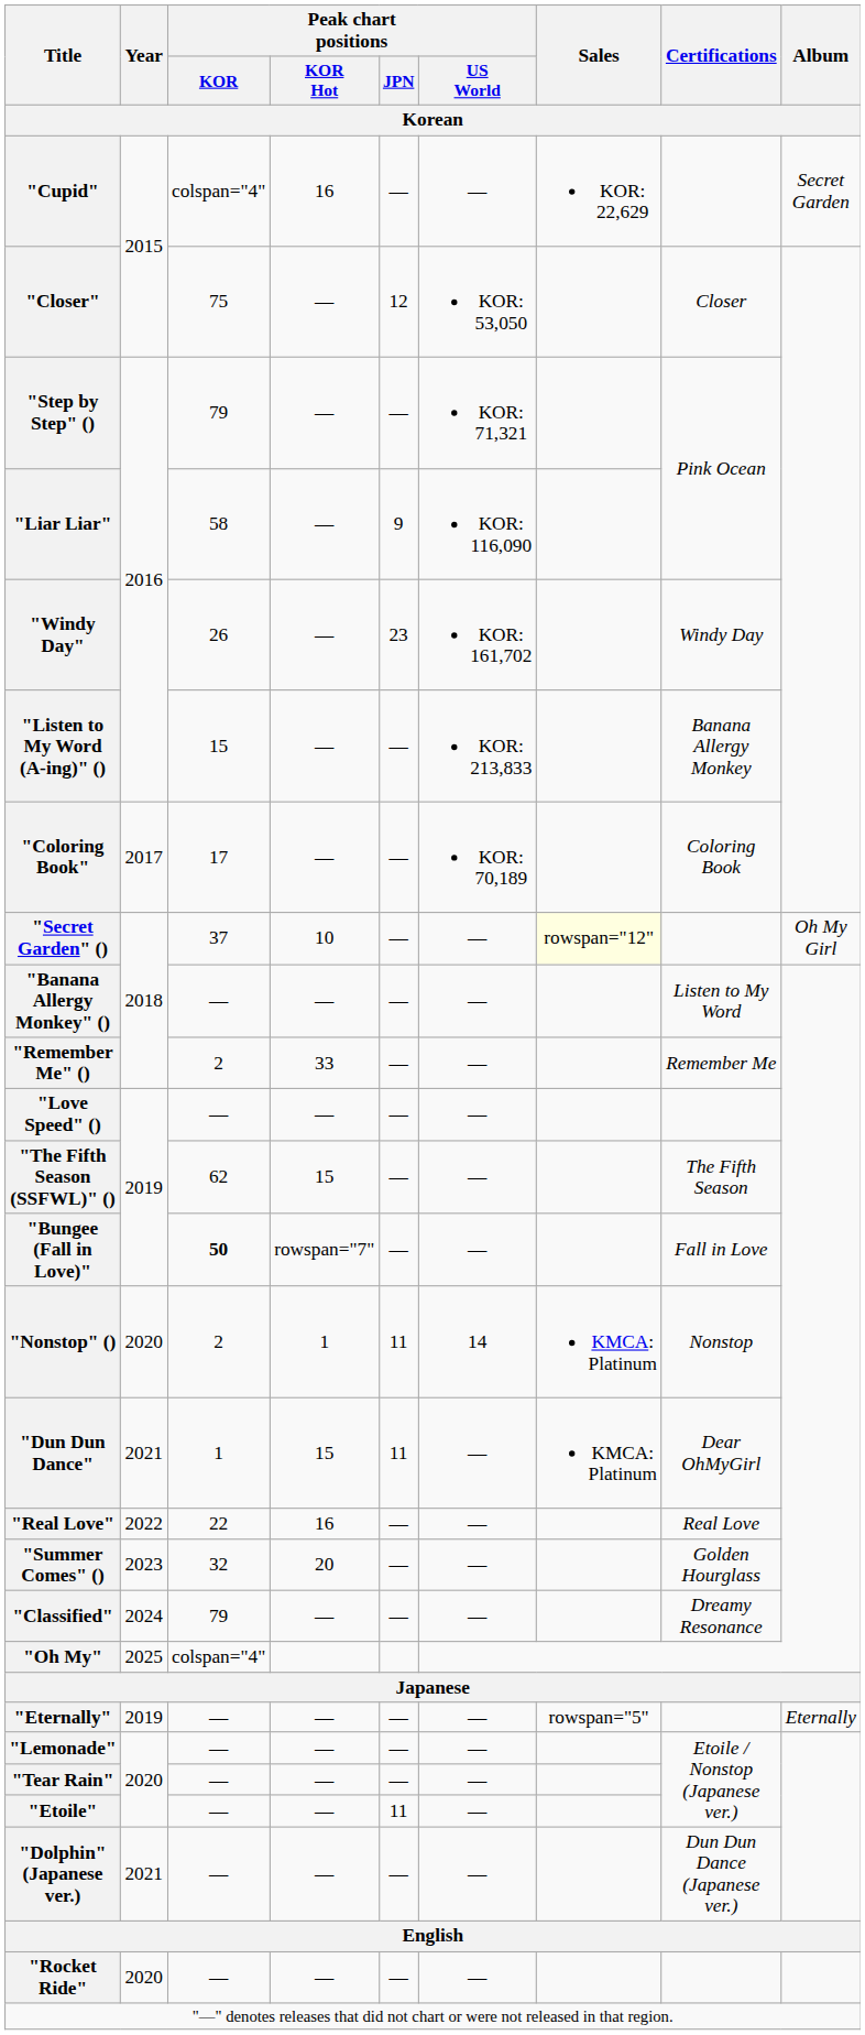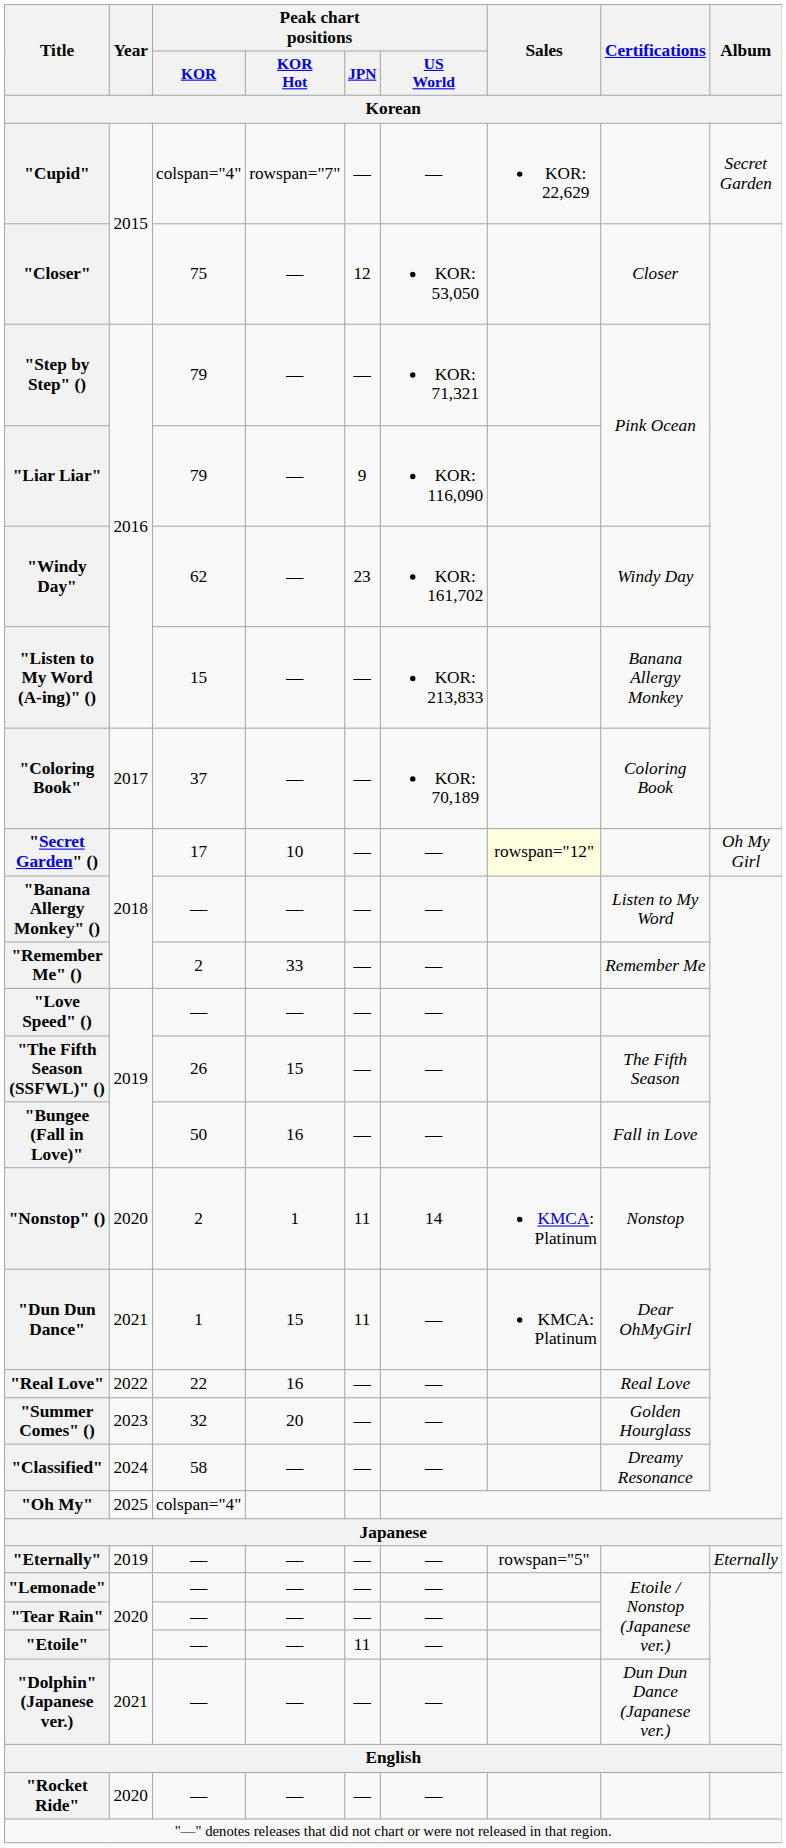"Cupid" | Peak chart positions / KOR Hot: 16 -> rowspan="7"
"Liar Liar" | Peak chart positions / KOR: 58 -> 79
"Windy Day" | Peak chart positions / KOR: 26 -> 62
"Coloring Book" | Peak chart positions / KOR: 17 -> 37
"Secret Garden" () | Peak chart positions / KOR: 37 -> 17
"The Fifth Season (SSFWL)" () | Peak chart positions / KOR: 62 -> 26
"Bungee (Fall in Love)" | Peak chart positions / KOR: bold -> normal
"Bungee (Fall in Love)" | Peak chart positions / KOR Hot: rowspan="7" -> 16
"Classified" | Peak chart positions / KOR: 79 -> 58
